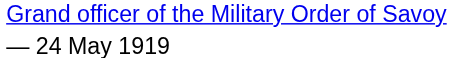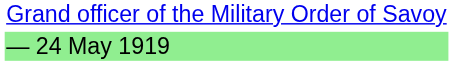— 24 May 1919 | column 1: no background -> lightgreen background
